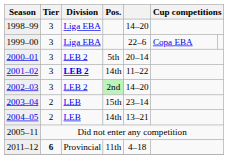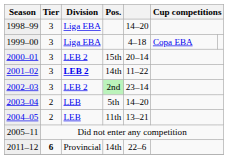1999–00 | column 5: 22–6 -> 4–18
2000–01 | Pos.: 5th -> 15th
2002–03 | column 5: 14–20 -> 23–14
2003–04 | Pos.: 15th -> 5th
2003–04 | column 5: 23–14 -> 14–20
2004–05 | Pos.: 14th -> 11th
2011–12 | Pos.: 11th -> 14th
2011–12 | column 5: 4–18 -> 22–6
